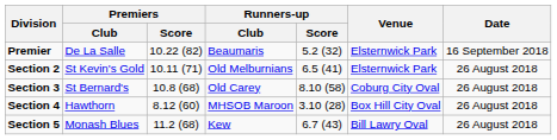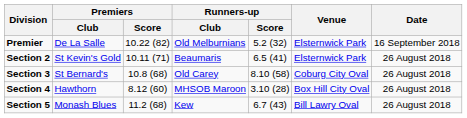Premier | Runners-up / Club: Beaumaris -> Old Melburnians
Section 2 | Runners-up / Club: Old Melburnians -> Beaumaris
